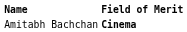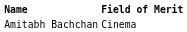Amitabh Bachchan | Field of Merit: bold -> normal
